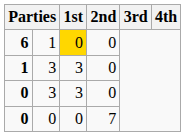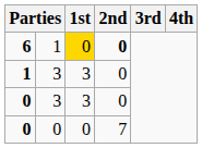6 | 2nd: normal -> bold
